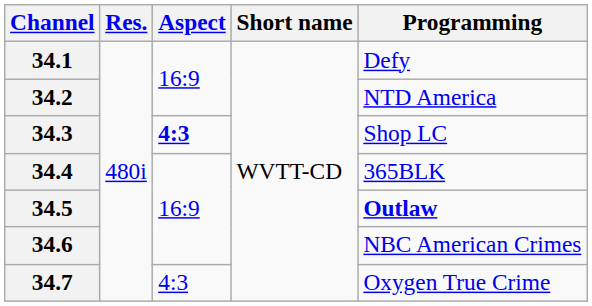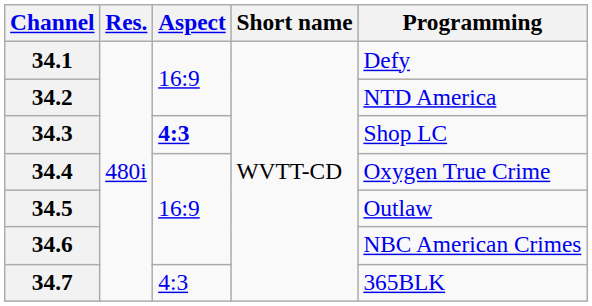34.4 | Programming: 365BLK -> Oxygen True Crime
34.5 | Programming: bold -> normal
34.7 | Programming: Oxygen True Crime -> 365BLK
